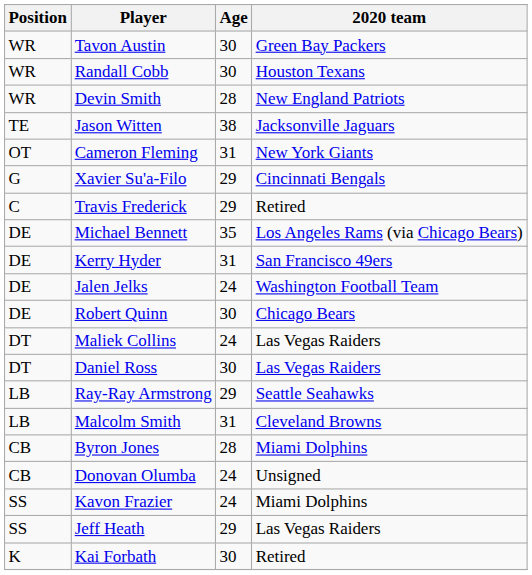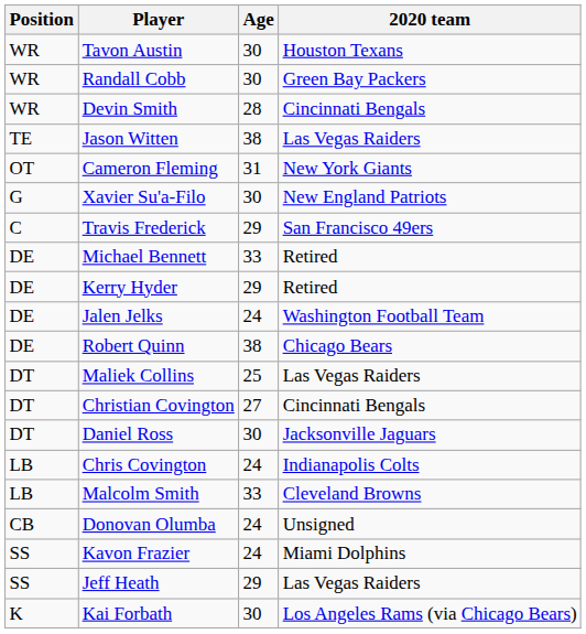Tavon Austin | 2020 team: Green Bay Packers -> Houston Texans
Randall Cobb | 2020 team: Houston Texans -> Green Bay Packers
Devin Smith | 2020 team: New England Patriots -> Cincinnati Bengals
Jason Witten | 2020 team: Jacksonville Jaguars -> Las Vegas Raiders
Xavier Su'a-Filo | Age: 29 -> 30
Xavier Su'a-Filo | 2020 team: Cincinnati Bengals -> New England Patriots
Travis Frederick | 2020 team: Retired -> San Francisco 49ers
Michael Bennett | Age: 35 -> 33
Michael Bennett | 2020 team: Los Angeles Rams (via Chicago Bears) -> Retired
Kerry Hyder | Age: 31 -> 29
Kerry Hyder | 2020 team: San Francisco 49ers -> Retired
Robert Quinn | Age: 30 -> 38
Maliek Collins | Age: 24 -> 25
+ row: DT | Christian Covington | 27 | Cincinnati Bengals
Daniel Ross | 2020 team: Las Vegas Raiders -> Jacksonville Jaguars
- row: LB | Ray-Ray Armstrong | 29 | Seattle Seahawks
+ row: LB | Chris Covington | 24 | Indianapolis Colts
Malcolm Smith | Age: 31 -> 33
- row: CB | Byron Jones | 28 | Miami Dolphins
Kai Forbath | 2020 team: Retired -> Los Angeles Rams (via Chicago Bears)
